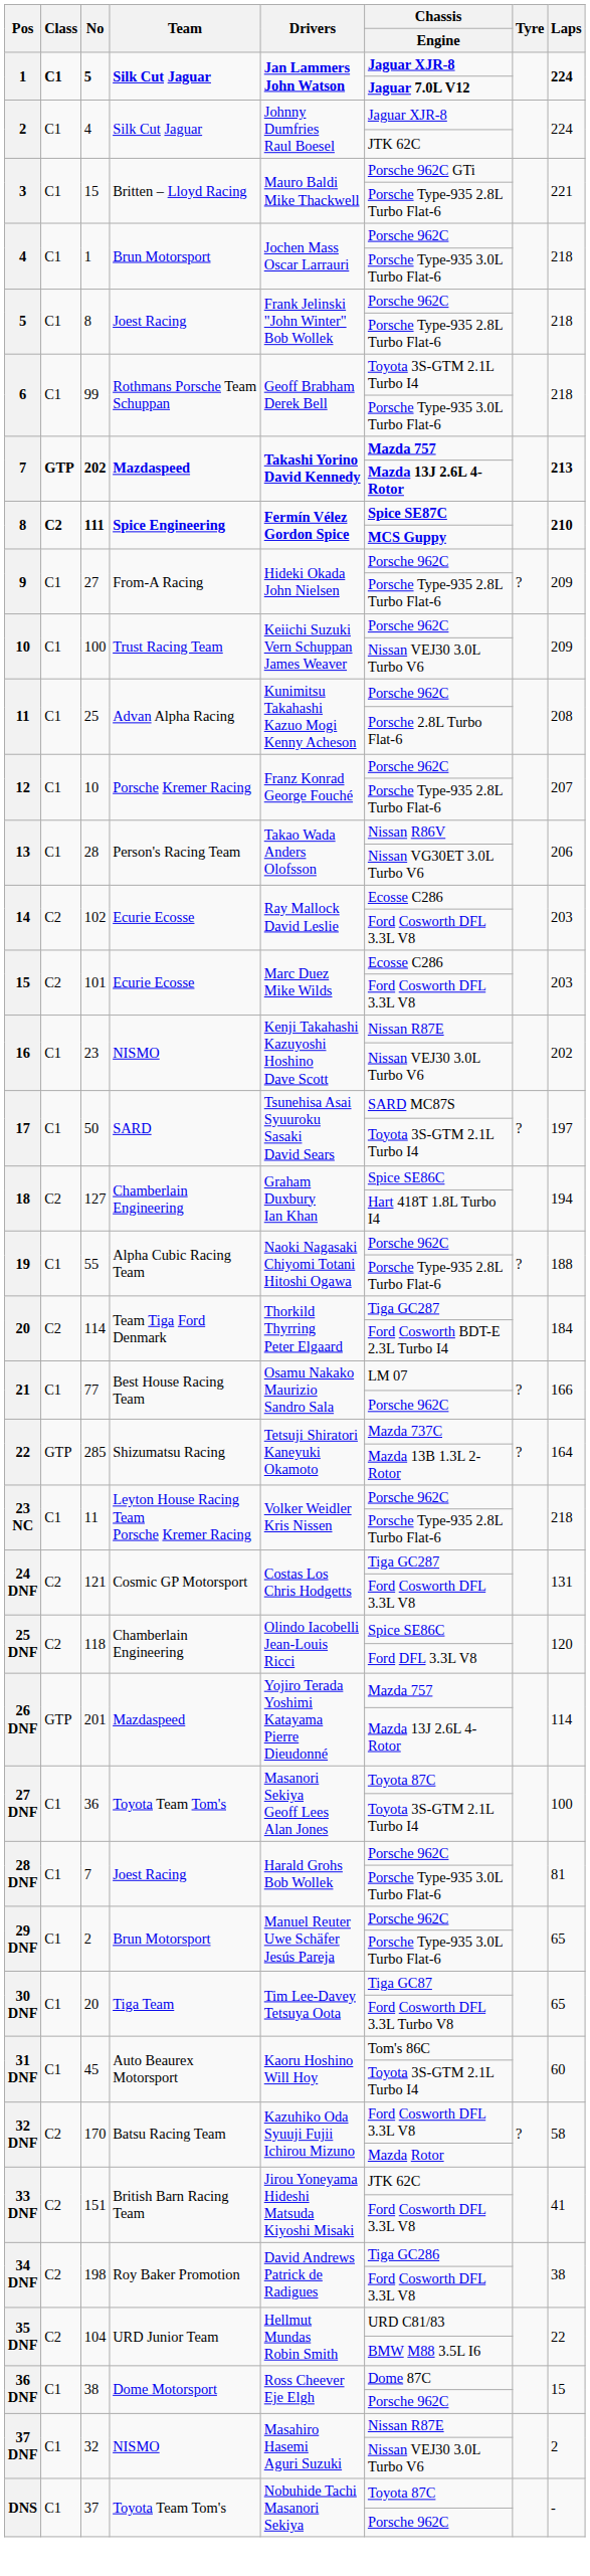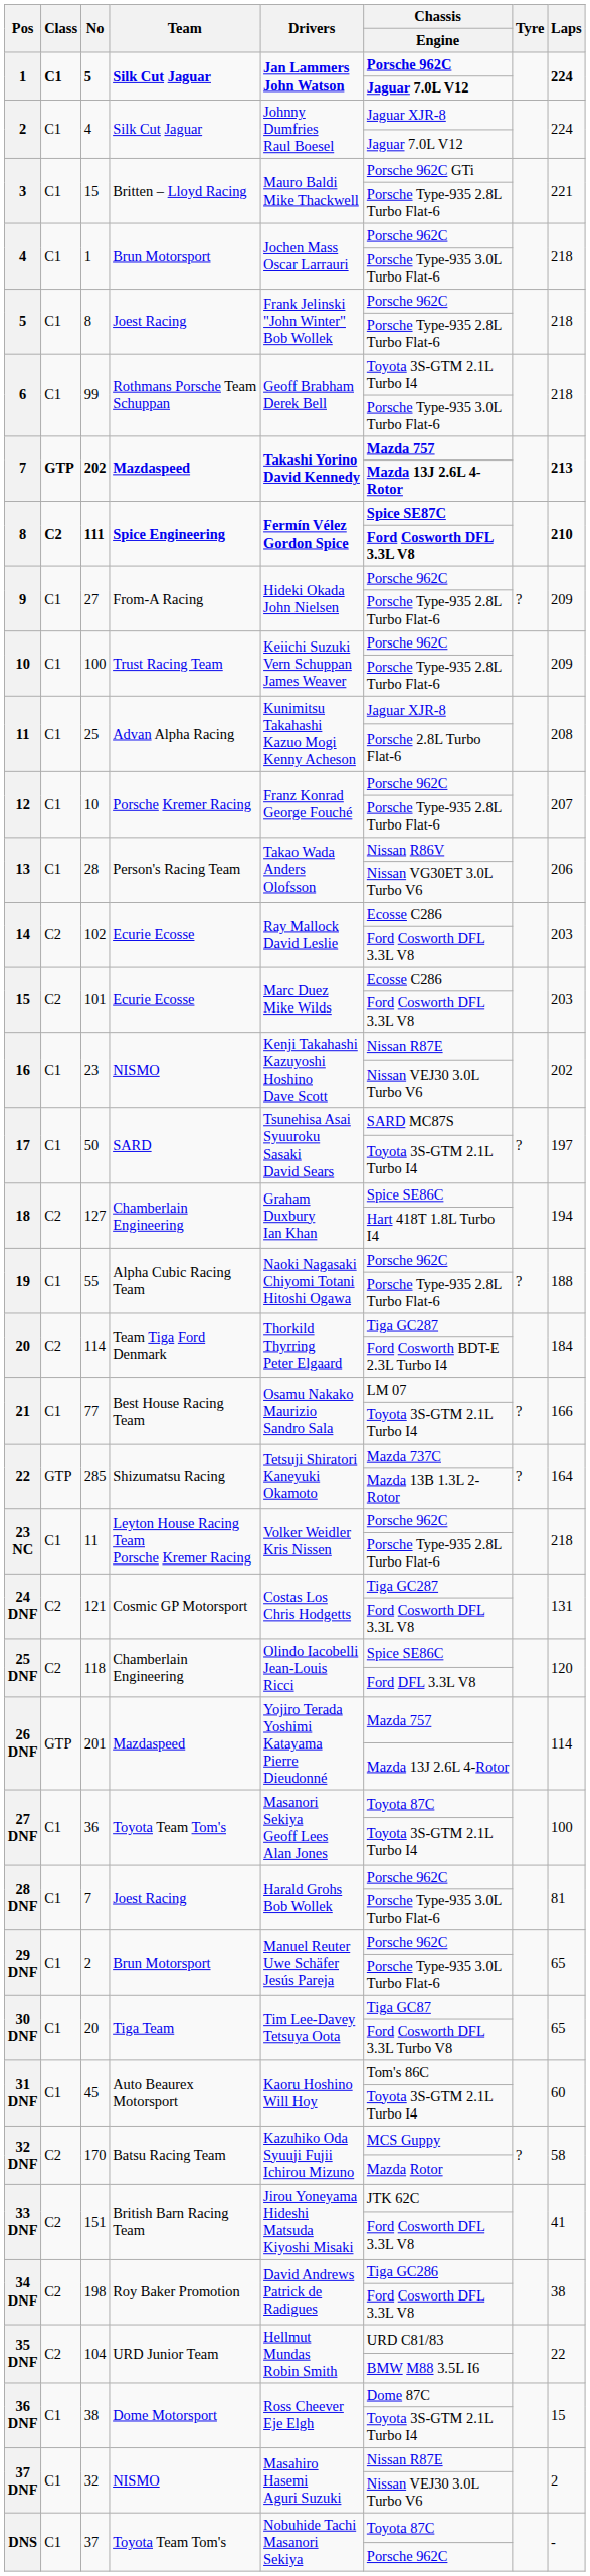row 3 | Chassis / Engine: Jaguar XJR-8 -> Porsche 962C
row 6 | Chassis / Engine: JTK 62C -> Jaguar 7.0L V12
row 18 | Chassis / Engine: MCS Guppy -> Ford Cosworth DFL 3.3L V8
row 22 | Chassis / Engine: Nissan VEJ30 3.0L Turbo V6 -> Porsche Type-935 2.8L Turbo Flat-6
row 23 | Chassis / Engine: Porsche 962C -> Jaguar XJR-8
row 44 | Chassis / Engine: Porsche 962C -> Toyota 3S-GTM 2.1L Turbo I4
row 65 | Chassis / Engine: Ford Cosworth DFL 3.3L V8 -> MCS Guppy
row 74 | Chassis / Engine: Porsche 962C -> Toyota 3S-GTM 2.1L Turbo I4
